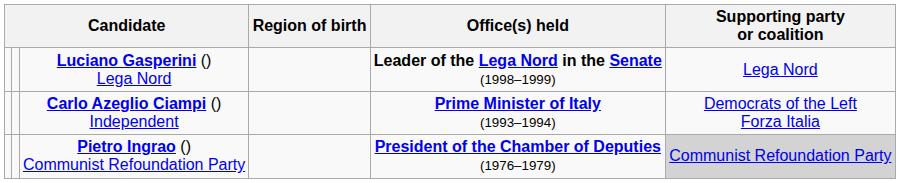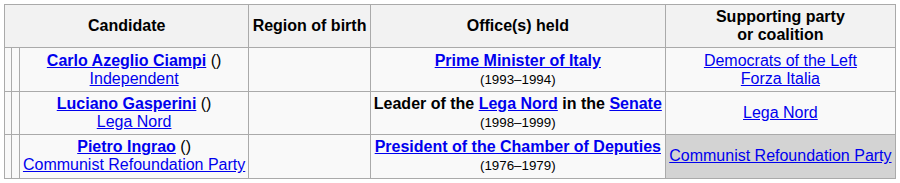rows swapped: Carlo Azeglio Ciampi () Independent <-> Luciano Gasperini () Lega Nord
